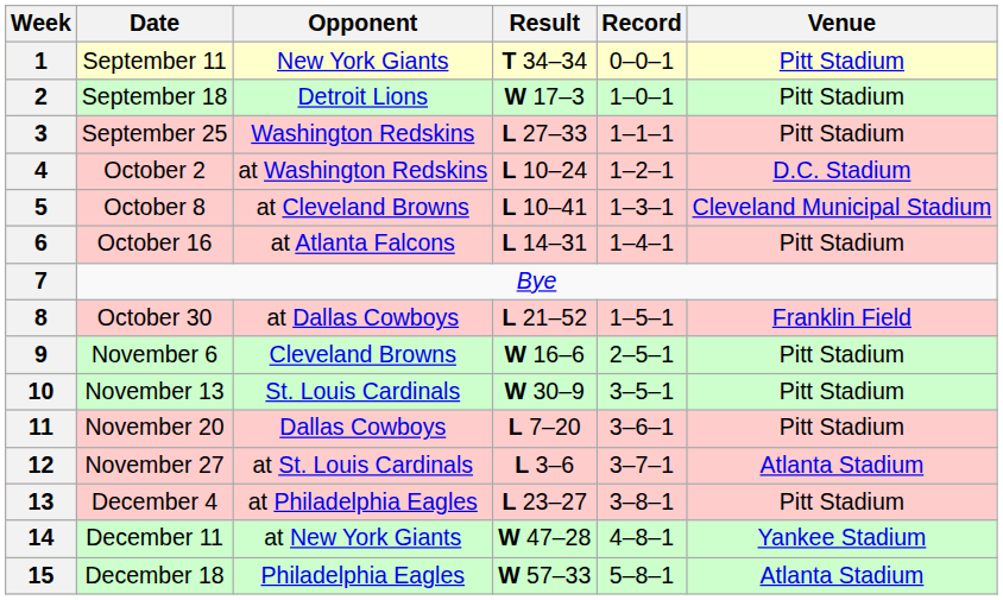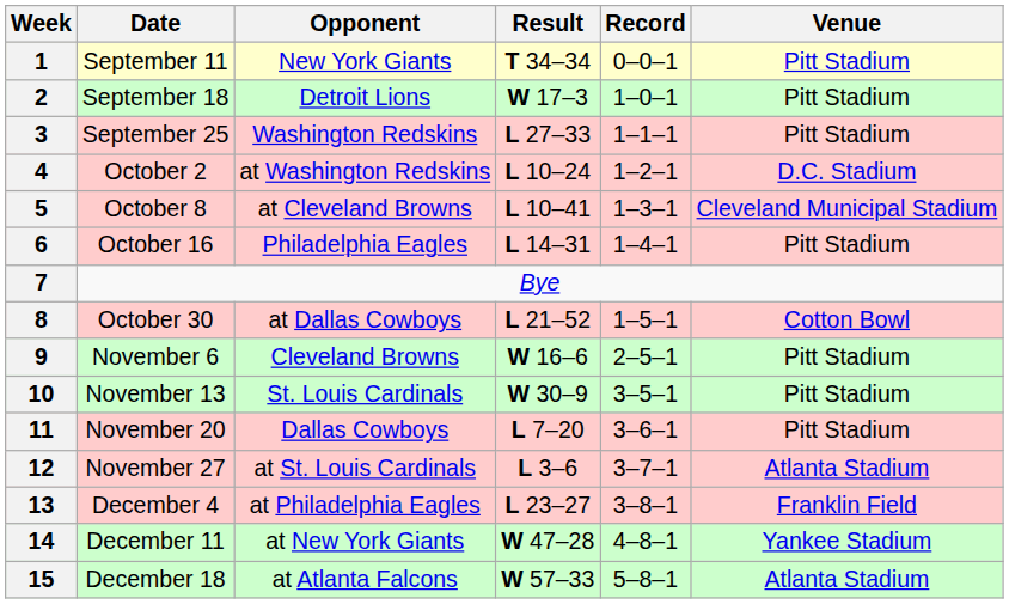6 | Opponent: at Atlanta Falcons -> Philadelphia Eagles
8 | Venue: Franklin Field -> Cotton Bowl
13 | Venue: Pitt Stadium -> Franklin Field
15 | Opponent: Philadelphia Eagles -> at Atlanta Falcons
